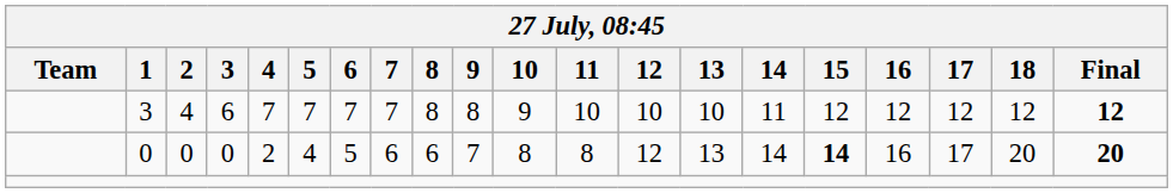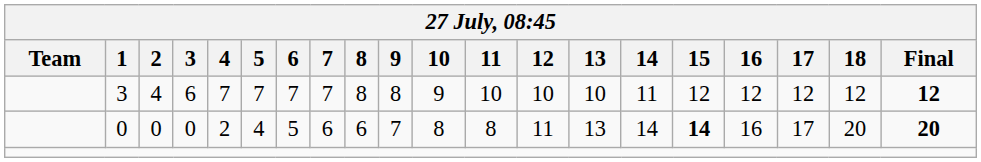row 4 | 12: 12 -> 11
